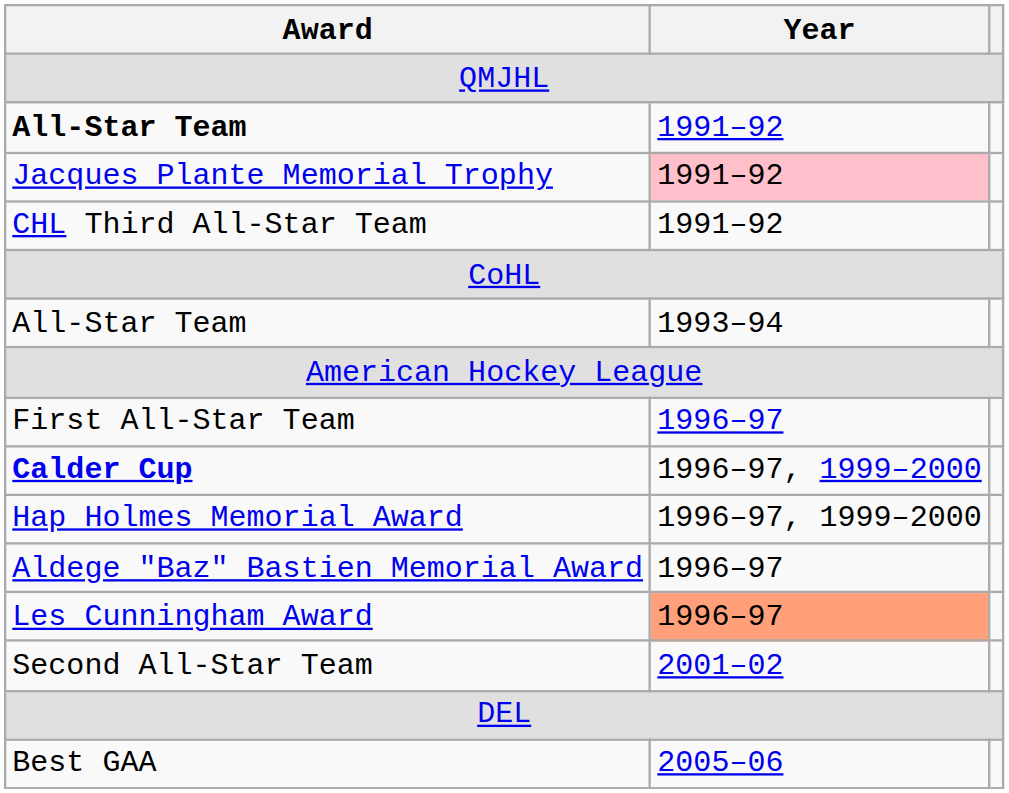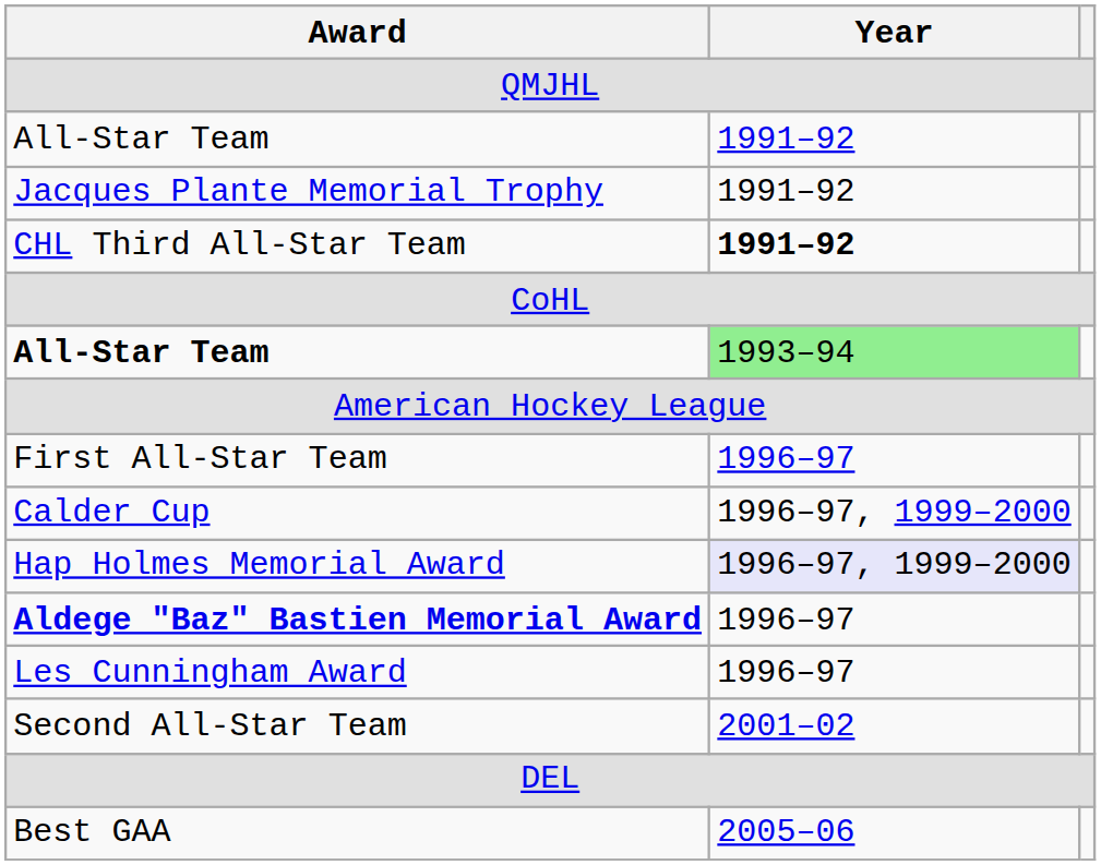All-Star Team / 1991–92 | Award: bold -> normal
Jacques Plante Memorial Trophy | Year: pink background -> no background
CHL Third All-Star Team | Year: normal -> bold
All-Star Team / 1993–94 | Award: normal -> bold
All-Star Team / 1993–94 | Year: no background -> lightgreen background
Calder Cup | Award: bold -> normal
Hap Holmes Memorial Award | Year: no background -> lavender background
Aldege "Baz" Bastien Memorial Award | Award: normal -> bold
Les Cunningham Award | Year: lightsalmon background -> no background
